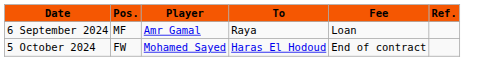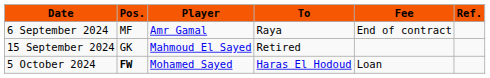6 September 2024 | Fee: Loan -> End of contract
+ row: 15 September 2024 | GK | Mahmoud El Sayed | Retired
5 October 2024 | Pos.: normal -> bold
5 October 2024 | Fee: End of contract -> Loan
